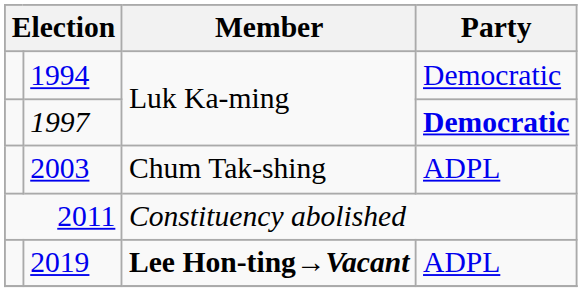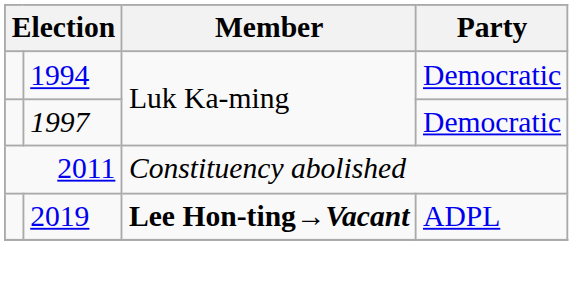1997 | Party: bold -> normal
- row: 2003 | Chum Tak-shing | ADPL
